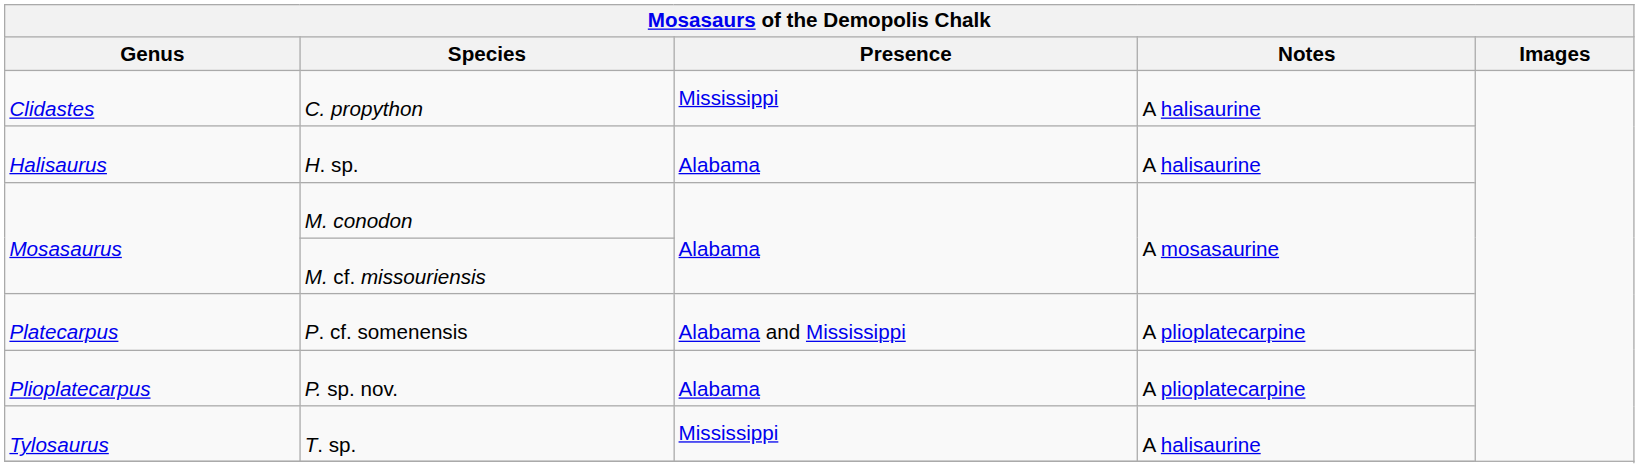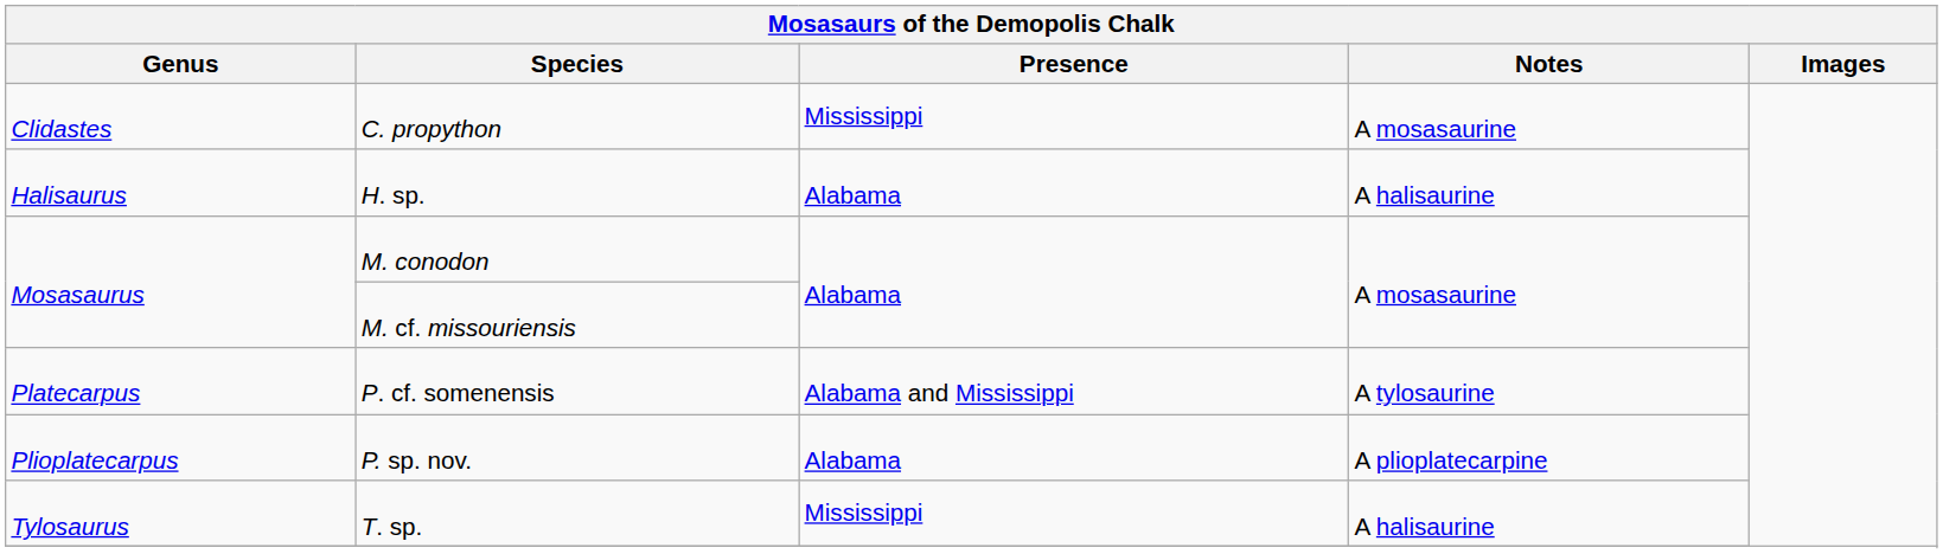C. propython | Notes: A halisaurine -> A mosasaurine
P. cf. somenensis | Notes: A plioplatecarpine -> A tylosaurine
